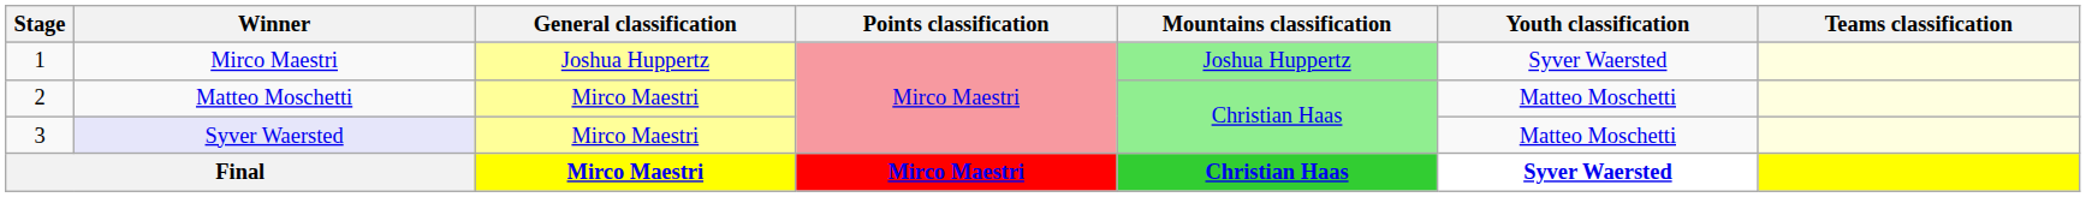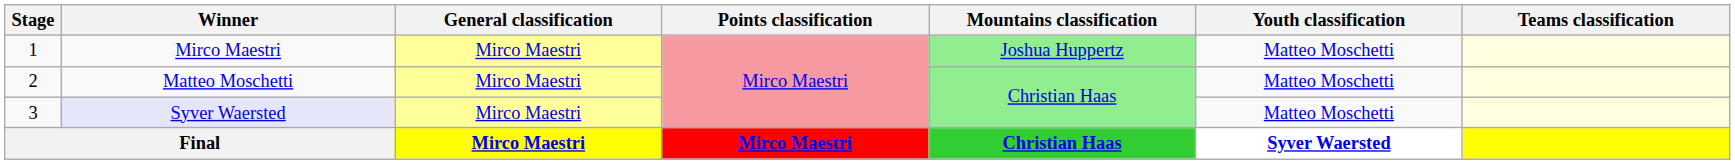row 2 | General classification: Joshua Huppertz -> Mirco Maestri
row 2 | Youth classification: Syver Waersted -> Matteo Moschetti
